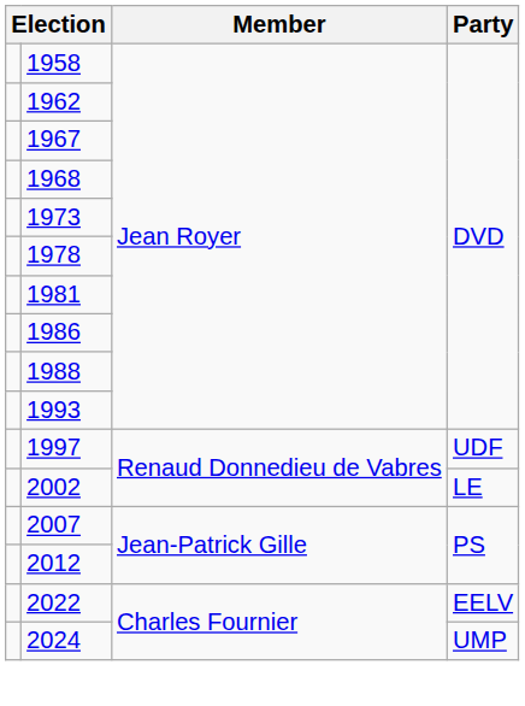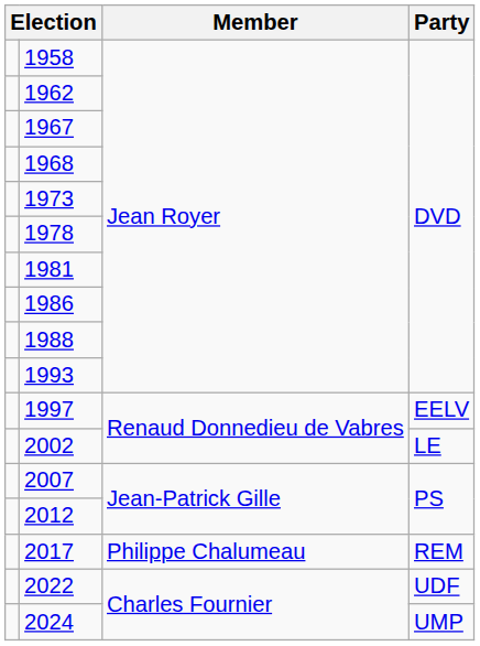1997 | Party: UDF -> EELV
+ row: 2017 | Philippe Chalumeau | REM
2022 | Party: EELV -> UDF
